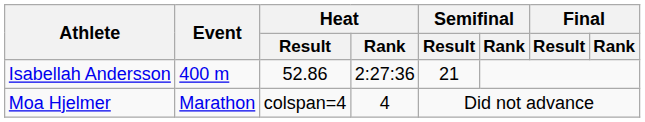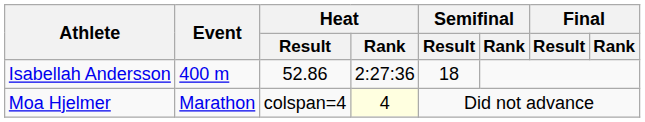Isabellah Andersson | Semifinal / Result: 21 -> 18
Moa Hjelmer | Heat / Rank: no background -> lightyellow background
